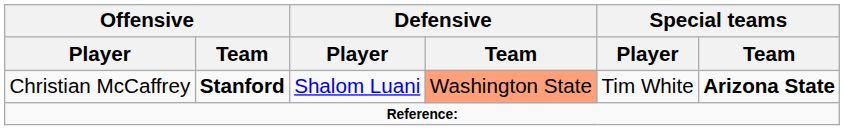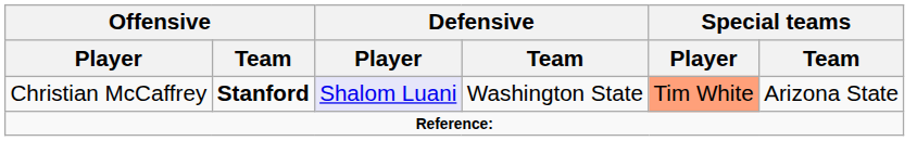Christian McCaffrey | Defensive / Player: no background -> lavender background
Christian McCaffrey | Defensive / Team: lightsalmon background -> no background
Christian McCaffrey | Special teams / Player: no background -> lightsalmon background
Christian McCaffrey | Special teams / Team: bold -> normal
